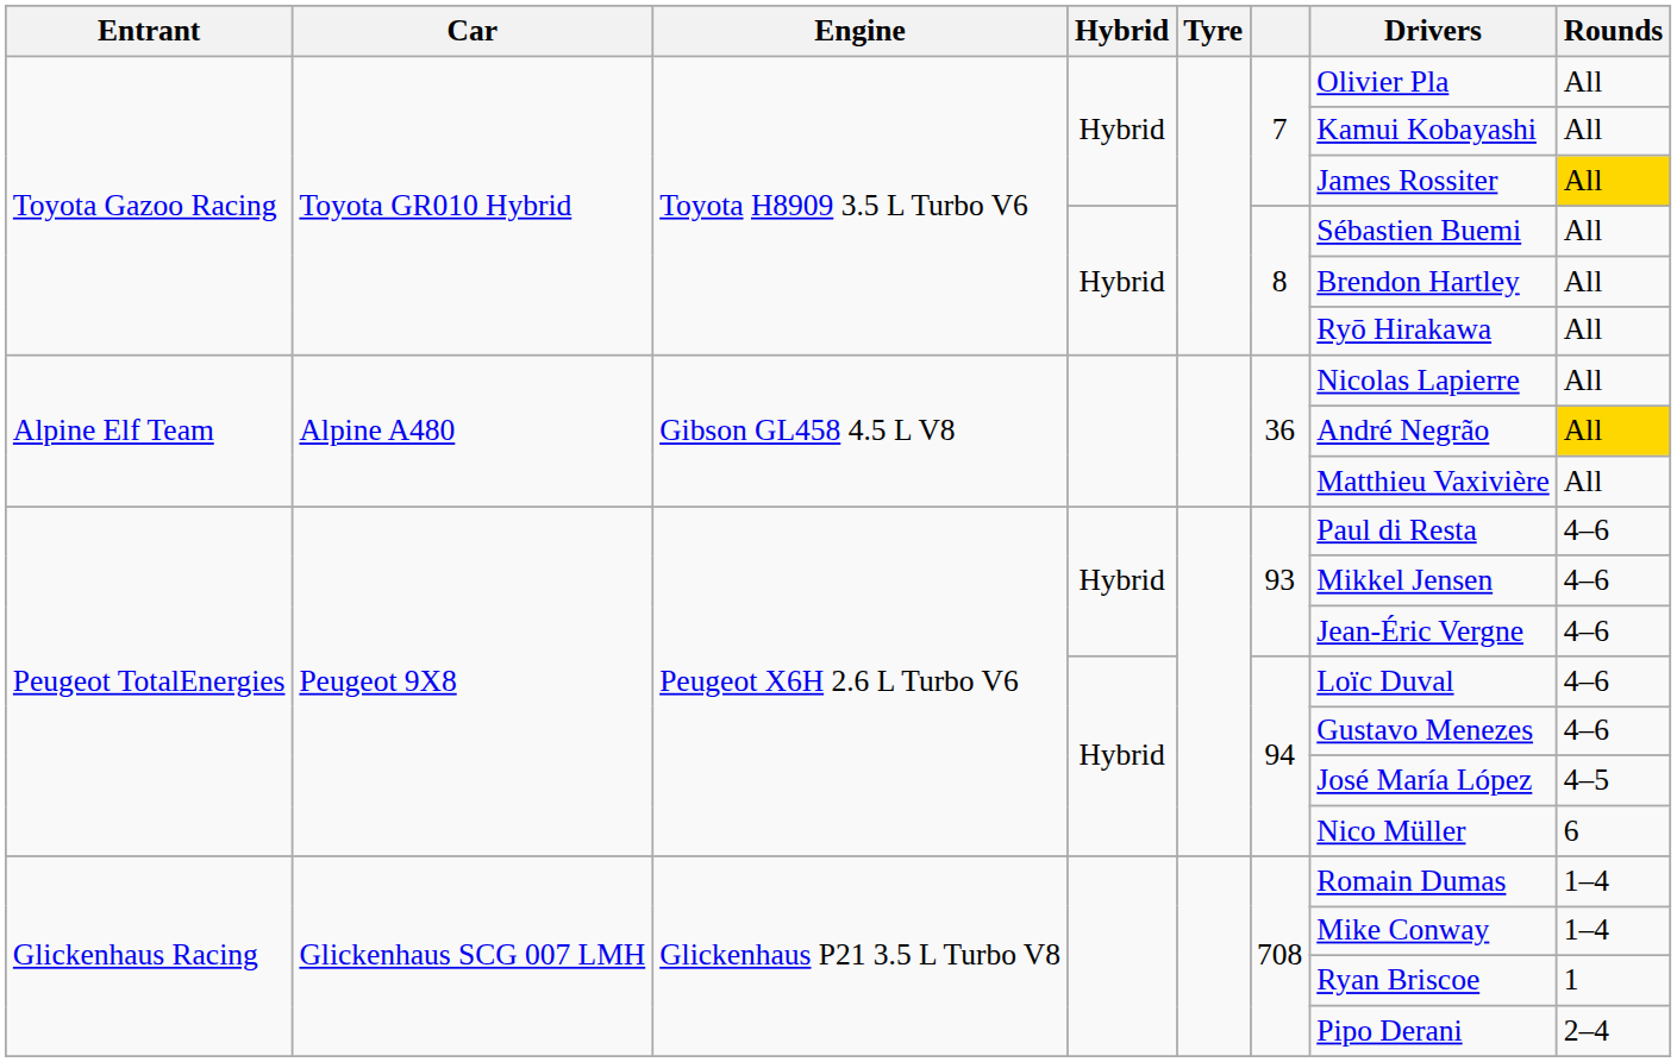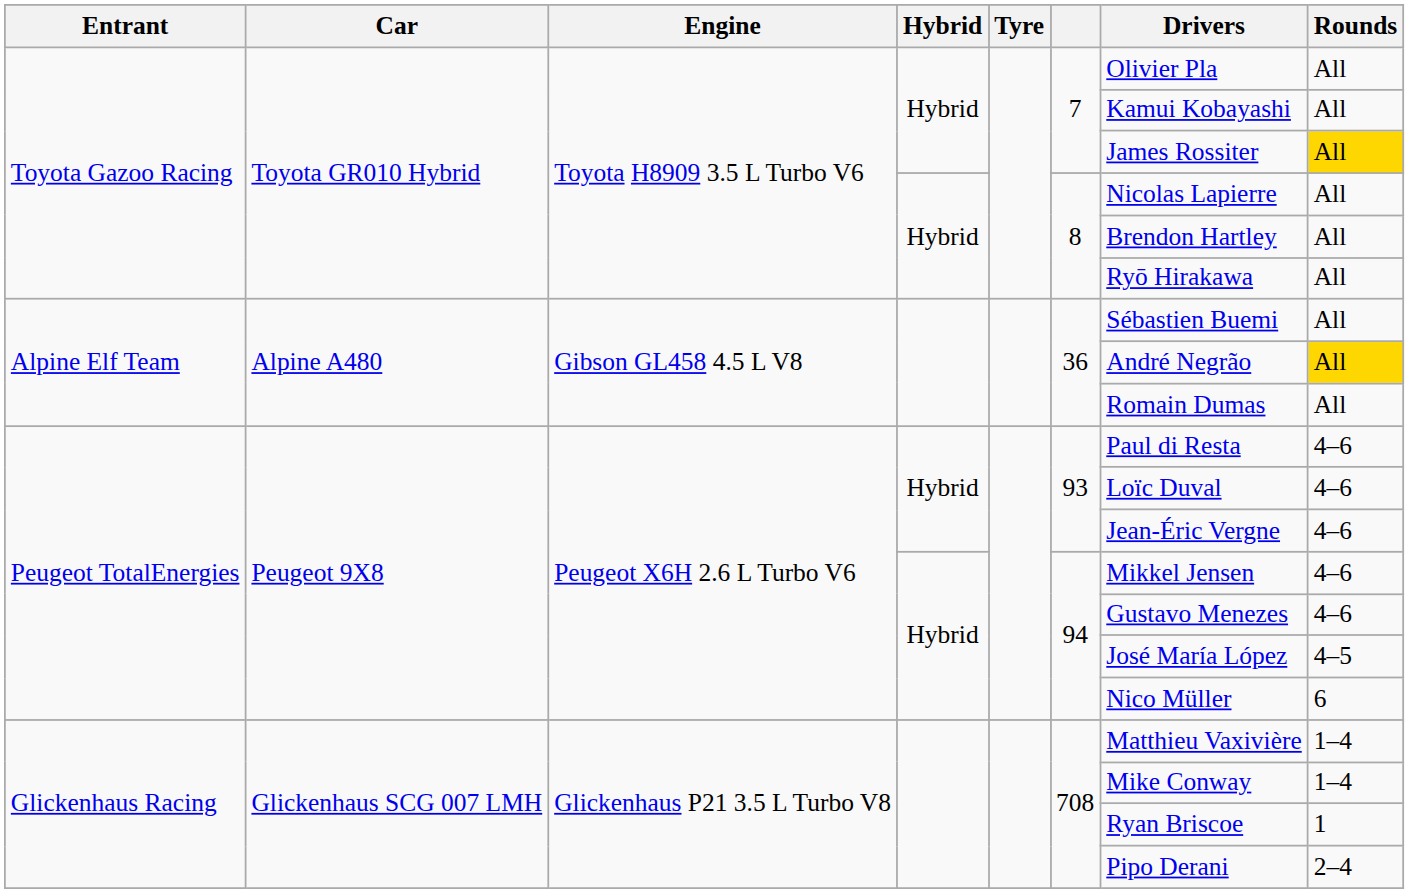row 5 | Drivers: Sébastien Buemi -> Nicolas Lapierre
row 8 | Drivers: Nicolas Lapierre -> Sébastien Buemi
row 10 | Drivers: Matthieu Vaxivière -> Romain Dumas
row 12 | Drivers: Mikkel Jensen -> Loïc Duval
row 14 | Drivers: Loïc Duval -> Mikkel Jensen
row 18 | Drivers: Romain Dumas -> Matthieu Vaxivière
